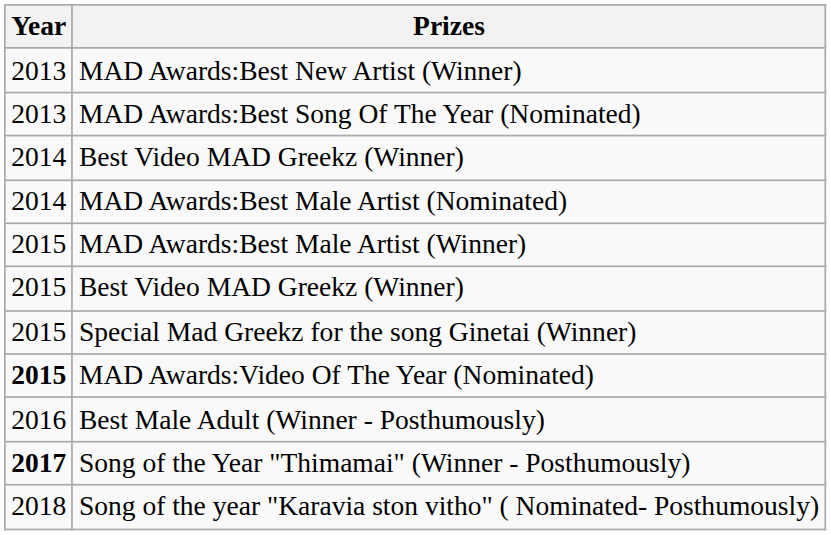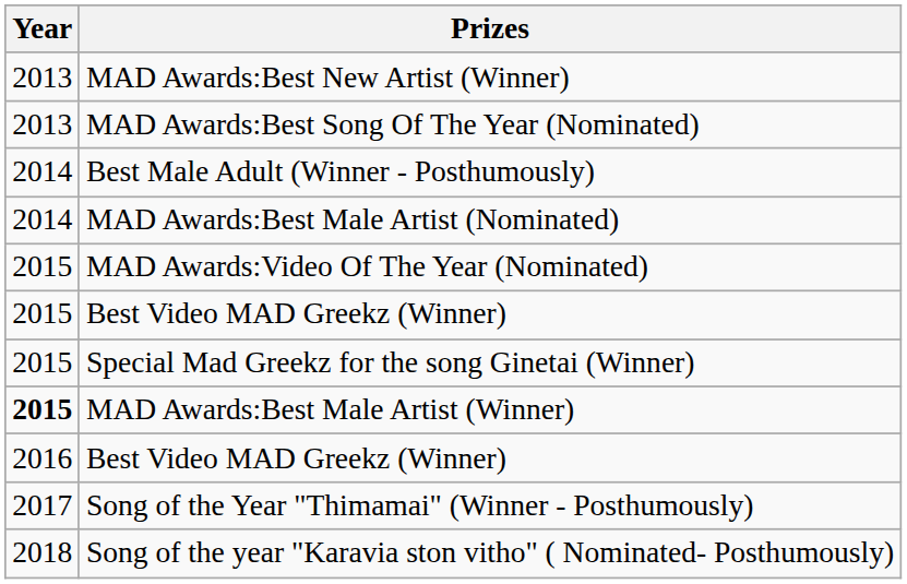row 4 | Prizes: Best Video MAD Greekz (Winner) -> Best Male Adult (Winner - Posthumously)
row 6 | Prizes: MAD Awards:Best Male Artist (Winner) -> MAD Awards:Video Of The Year (Nominated)
row 9 | Prizes: MAD Awards:Video Of The Year (Nominated) -> MAD Awards:Best Male Artist (Winner)
row 10 | Prizes: Best Male Adult (Winner - Posthumously) -> Best Video MAD Greekz (Winner)
row 11 | Year: bold -> normal
